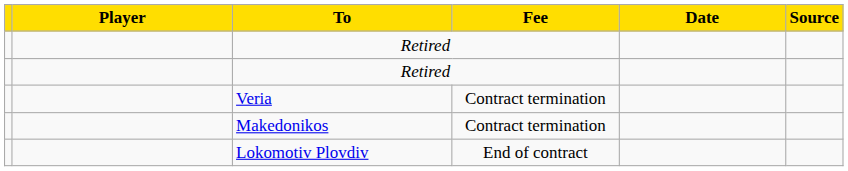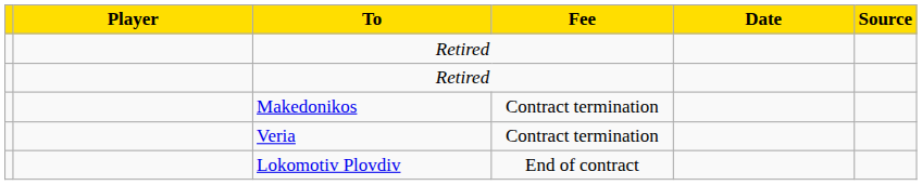rows swapped: Makedonikos <-> Veria
